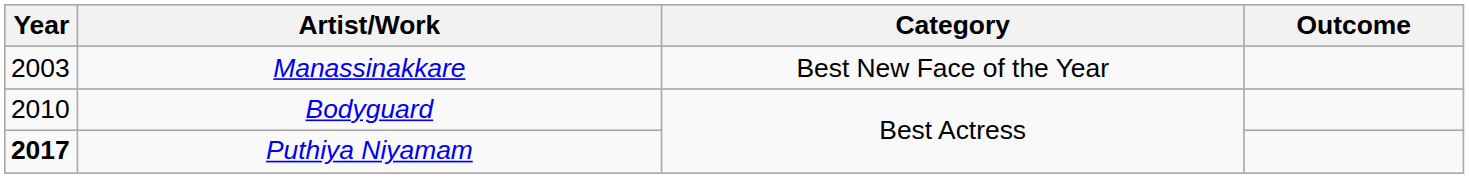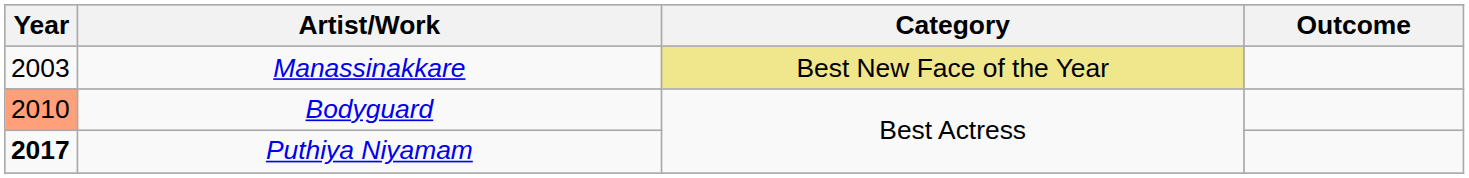Manassinakkare | Category: no background -> khaki background
Bodyguard | Year: no background -> lightsalmon background
